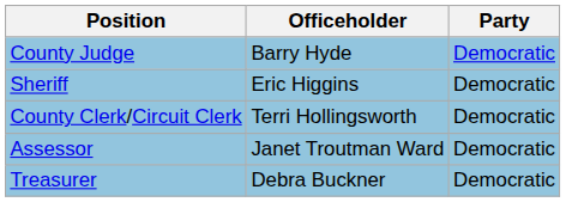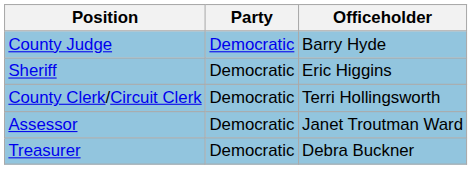columns swapped: Officeholder <-> Party
